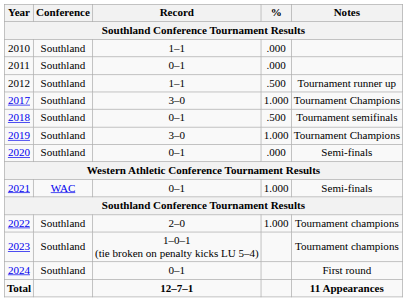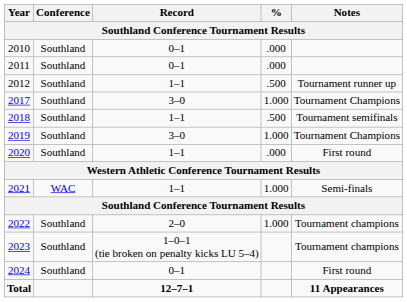2010 | Record: 1–1 -> 0–1
2018 | Record: 0–1 -> 1–1
2020 | Record: 0–1 -> 1–1
2020 | Notes: Semi-finals -> First round
2021 | Record: 0–1 -> 1–1
